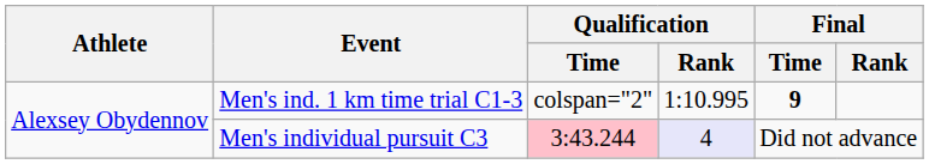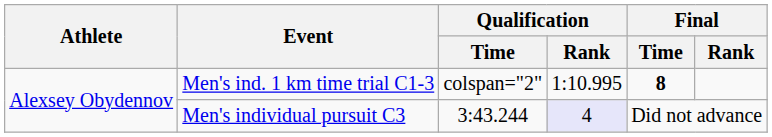Men's ind. 1 km time trial C1-3 | Final / Time: 9 -> 8
Men's individual pursuit C3 | Qualification / Time: pink background -> no background
